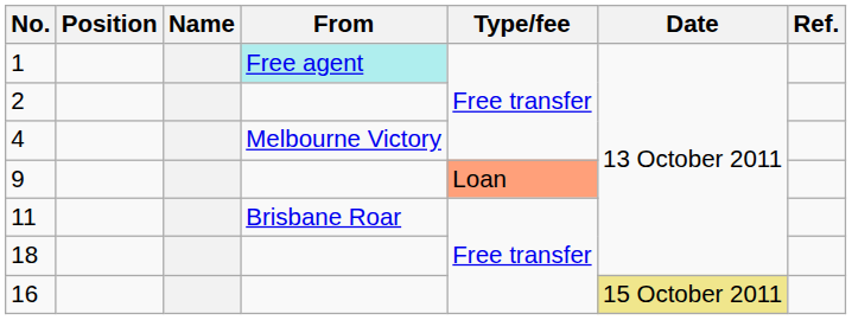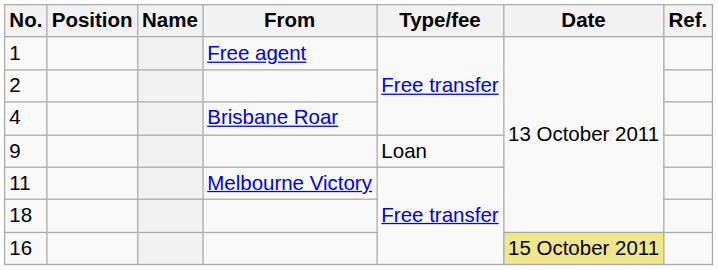1 | From: paleturquoise background -> no background
4 | From: Melbourne Victory -> Brisbane Roar
9 | Type/fee: lightsalmon background -> no background
11 | From: Brisbane Roar -> Melbourne Victory
